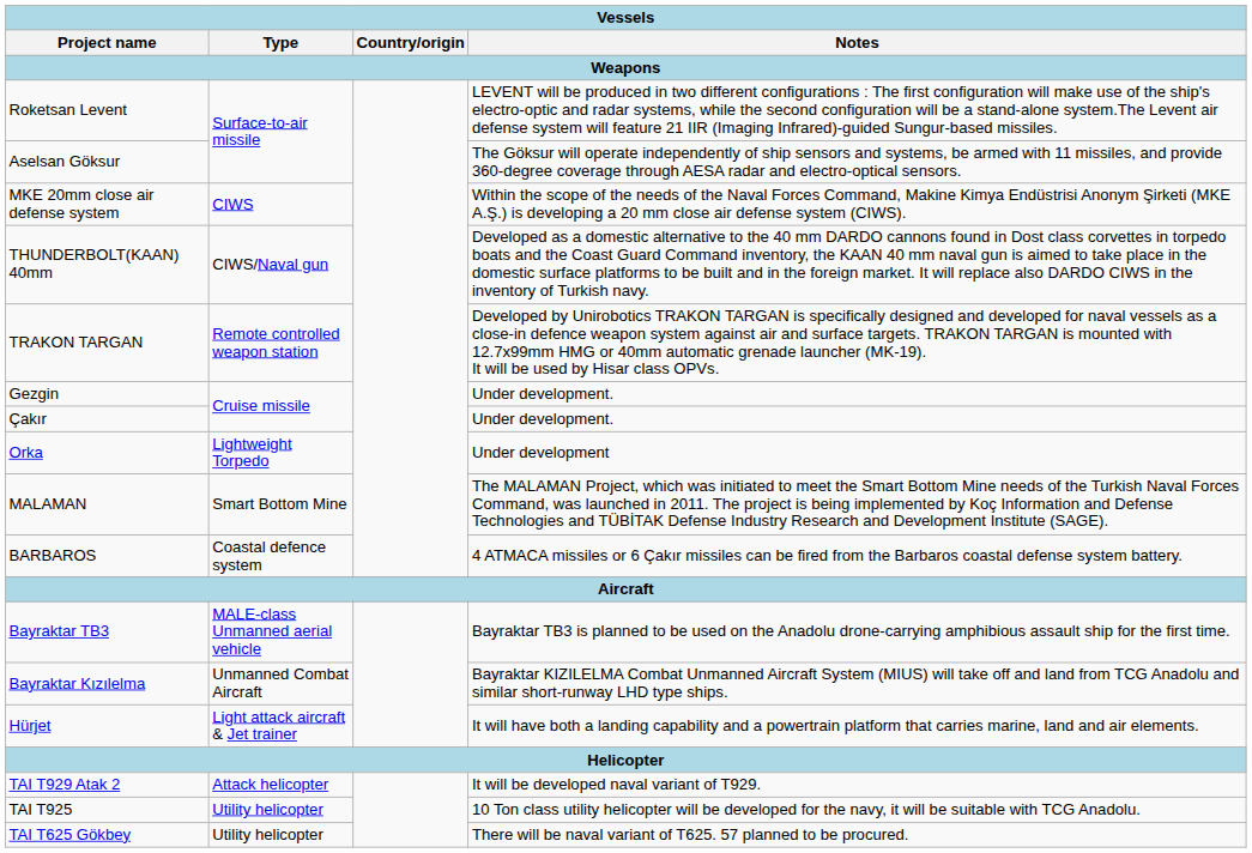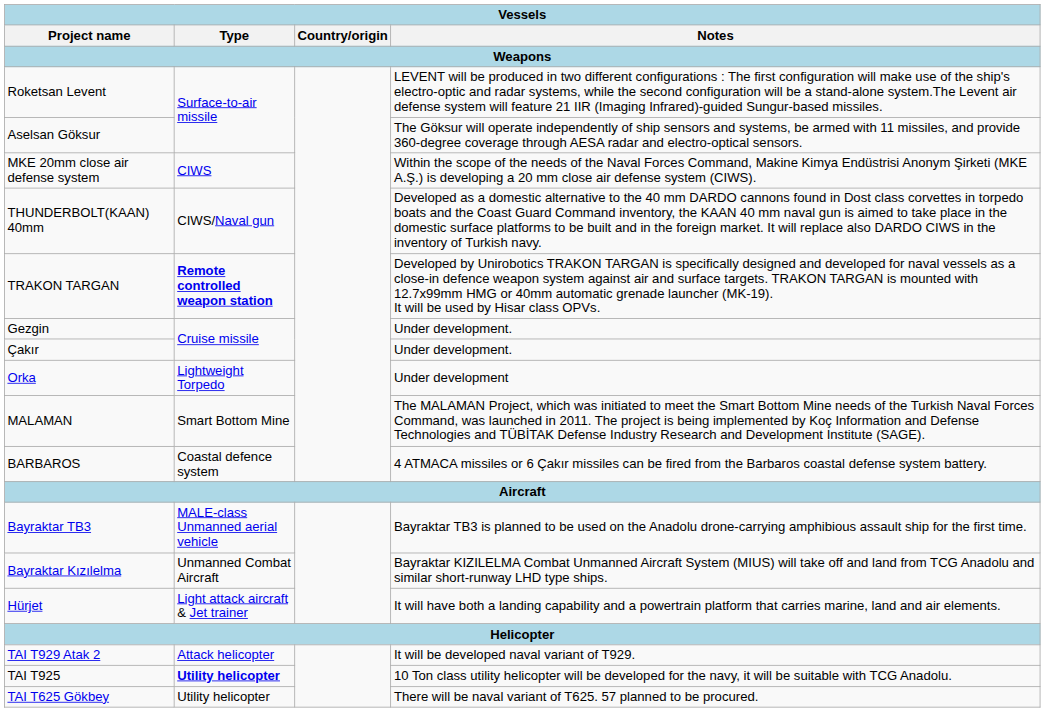TRAKON TARGAN | Type: normal -> bold
TAI T925 | Type: normal -> bold
